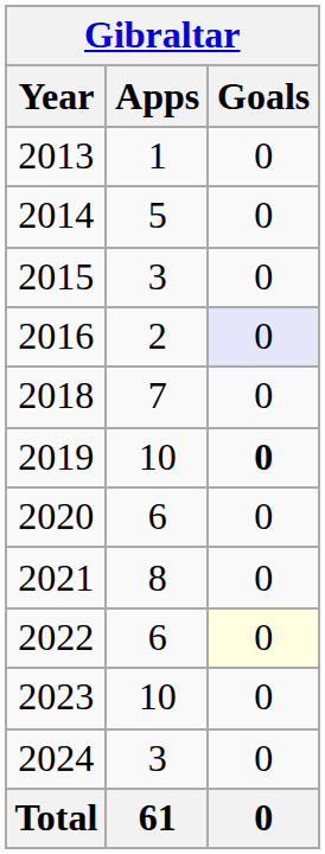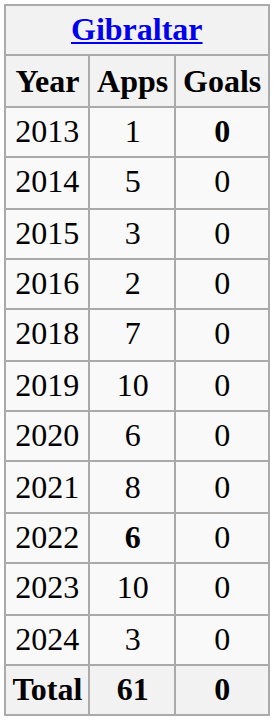2013 | Goals: normal -> bold
2016 | Goals: lavender background -> no background
2019 | Goals: bold -> normal
2022 | Apps: normal -> bold
2022 | Goals: lightyellow background -> no background
